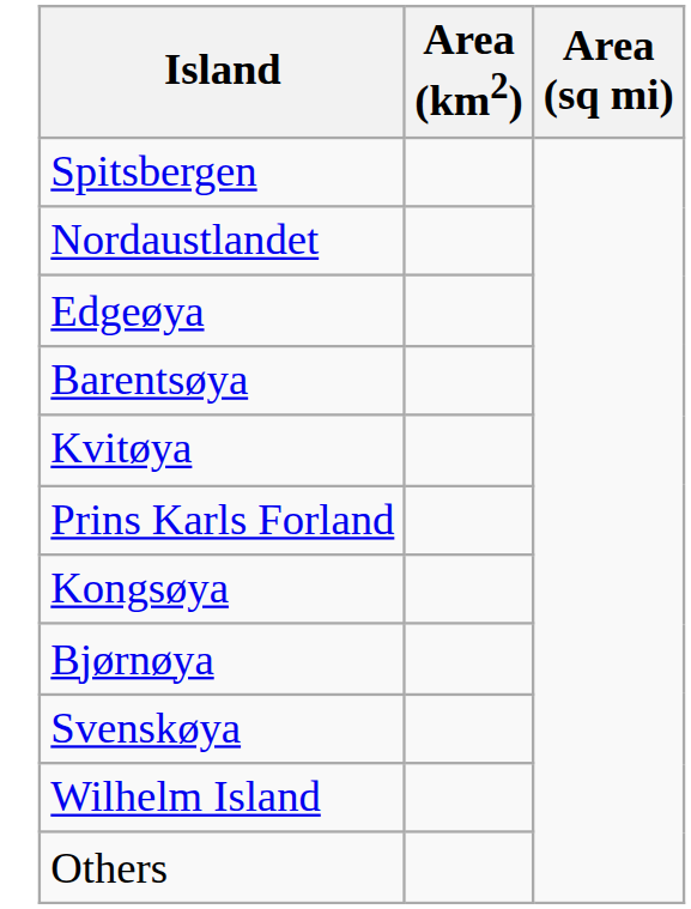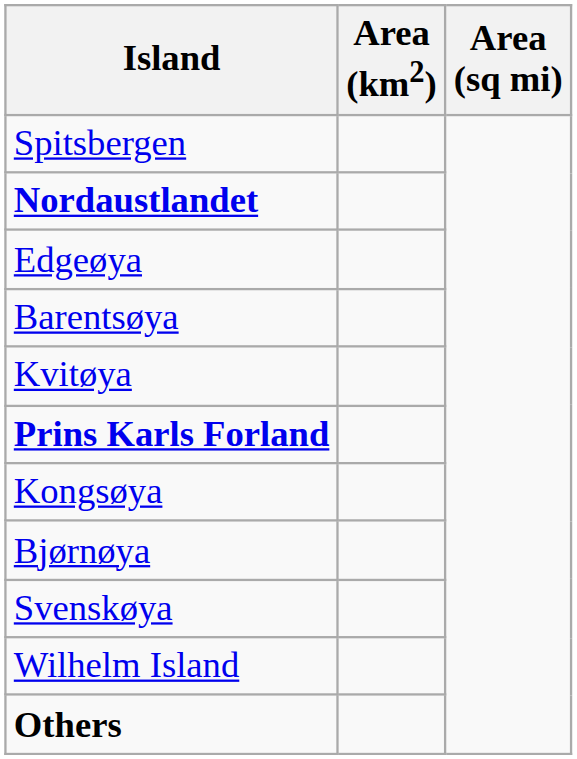Nordaustlandet | Island: normal -> bold
Prins Karls Forland | Island: normal -> bold
Others | Island: normal -> bold
